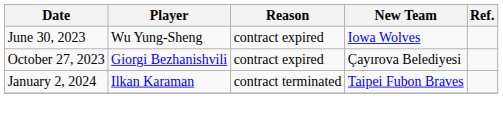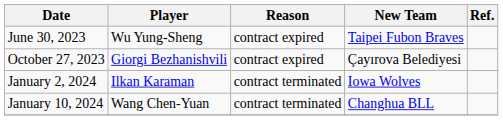June 30, 2023 | New Team: Iowa Wolves -> Taipei Fubon Braves
January 2, 2024 | New Team: Taipei Fubon Braves -> Iowa Wolves
+ row: January 10, 2024 | Wang Chen-Yuan | contract terminated | Changhua BLL
